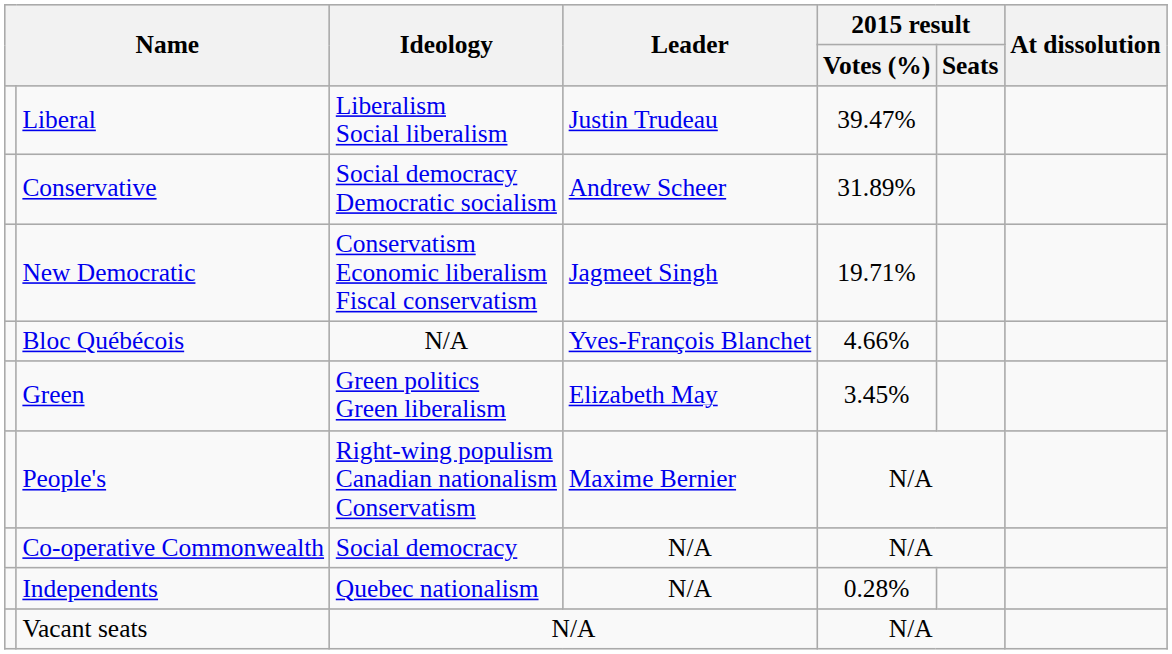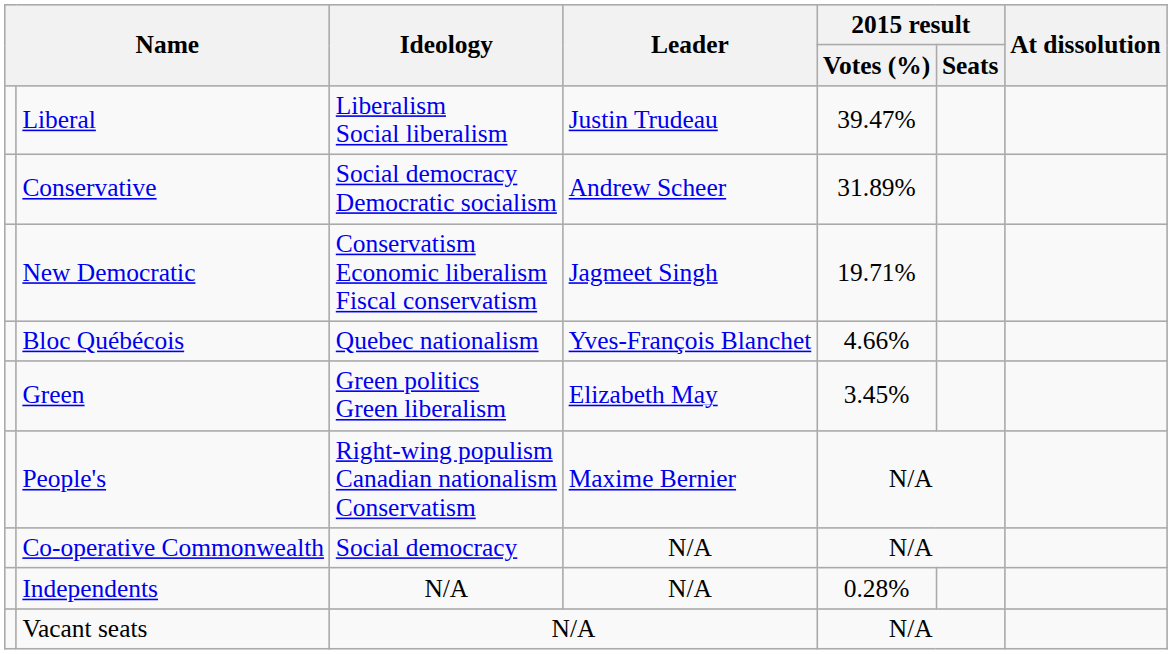Bloc Québécois | Ideology: N/A -> Quebec nationalism
Independents | Ideology: Quebec nationalism -> N/A
